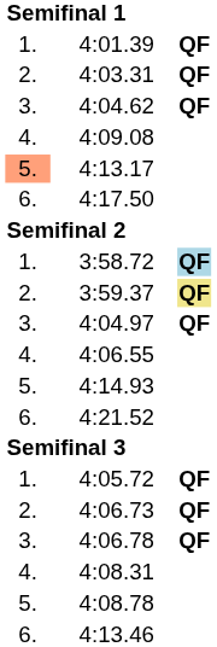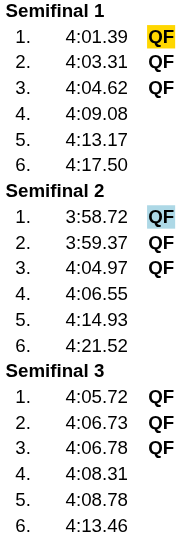4:01.39 | column 3: no background -> gold background
4:13.17 | column 1: lightsalmon background -> no background
3:59.37 | column 3: khaki background -> no background
